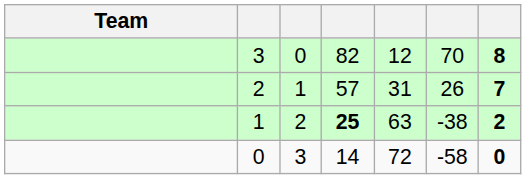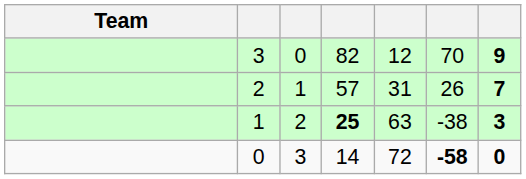row 2 | column 7: 8 -> 9
row 4 | column 7: 2 -> 3
row 5 | column 6: normal -> bold
